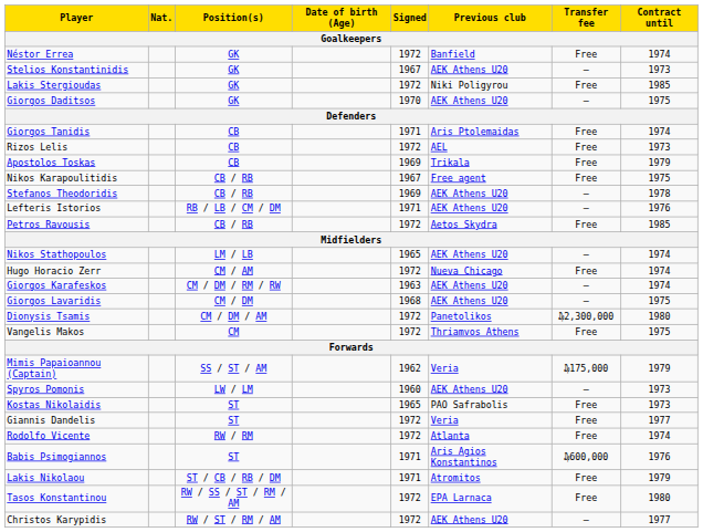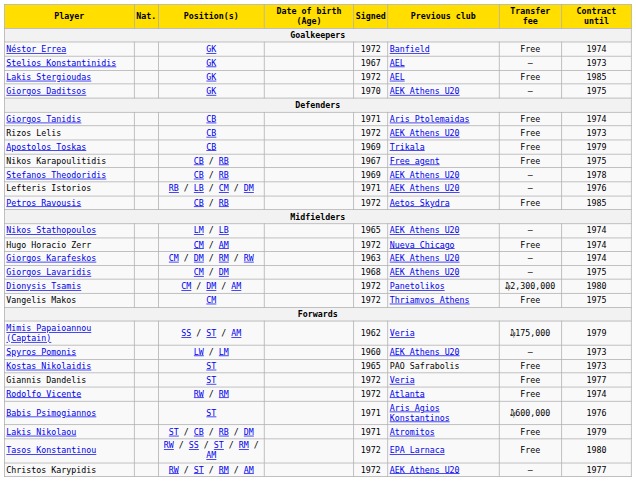Stelios Konstantinidis | Previous club: AEK Athens U20 -> AEL
Lakis Stergioudas | Previous club: Niki Poligyrou -> AEL
Rizos Lelis | Previous club: AEL -> AEK Athens U20
